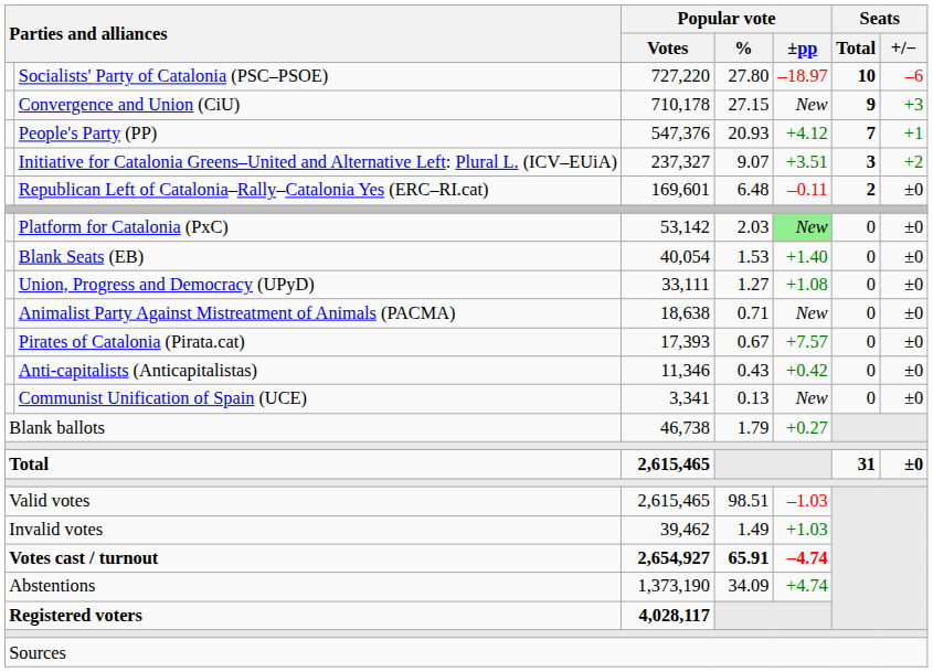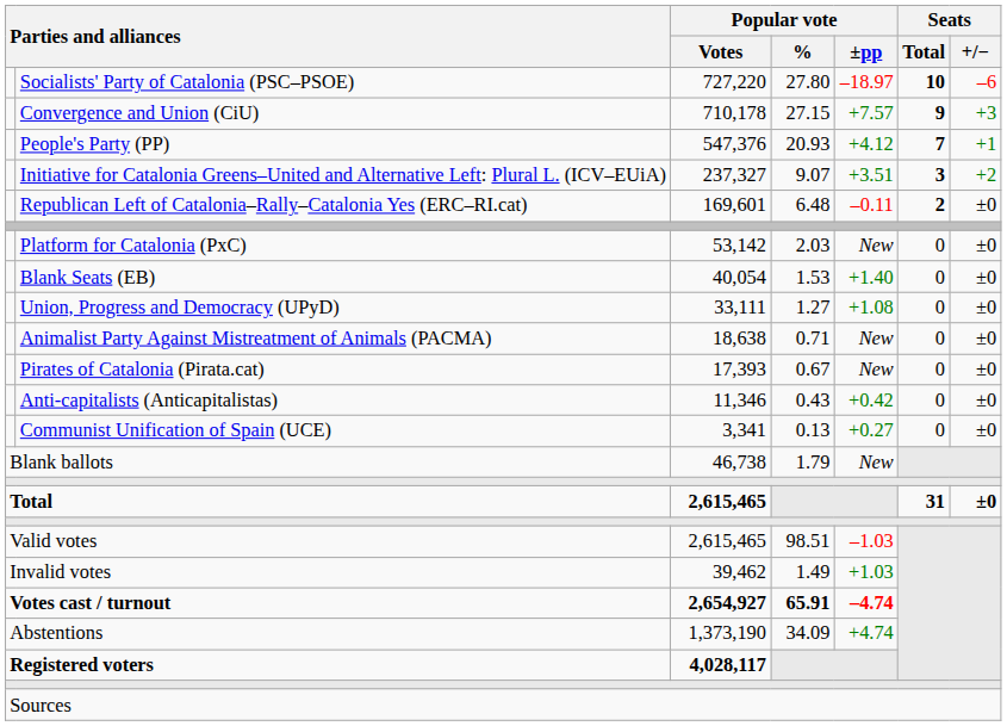Convergence and Union (CiU) | Popular vote / ±pp: New -> +7.57
Platform for Catalonia (PxC) | Popular vote / ±pp: lightgreen background -> no background
Pirates of Catalonia (Pirata.cat) | Popular vote / ±pp: +7.57 -> New
Communist Unification of Spain (UCE) | Popular vote / ±pp: New -> +0.27
Blank ballots | Popular vote / ±pp: +0.27 -> New
